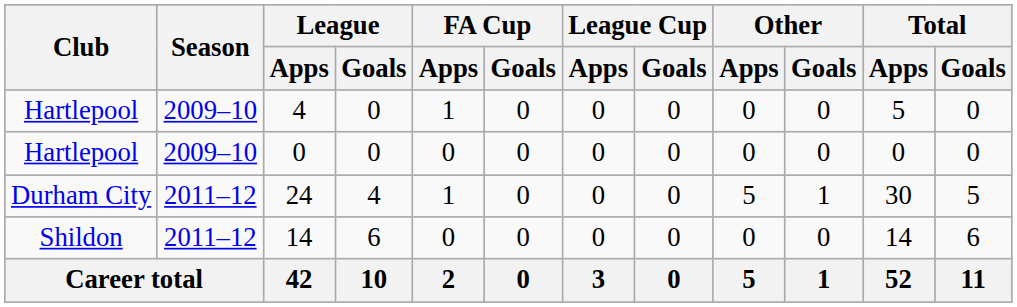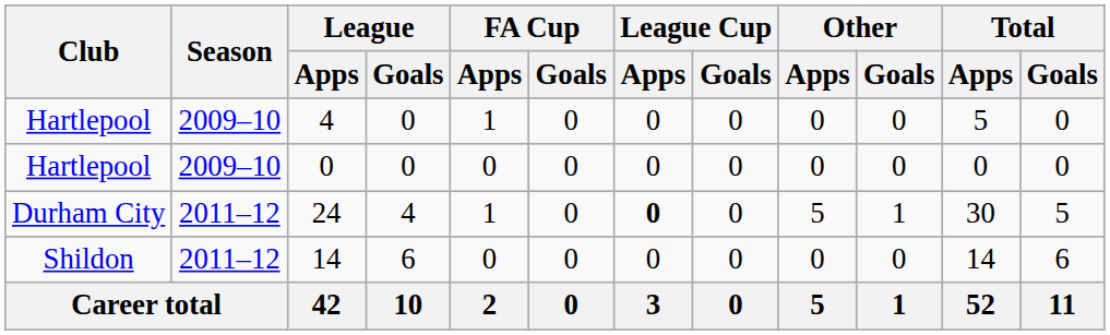24 | League Cup / Apps: normal -> bold
